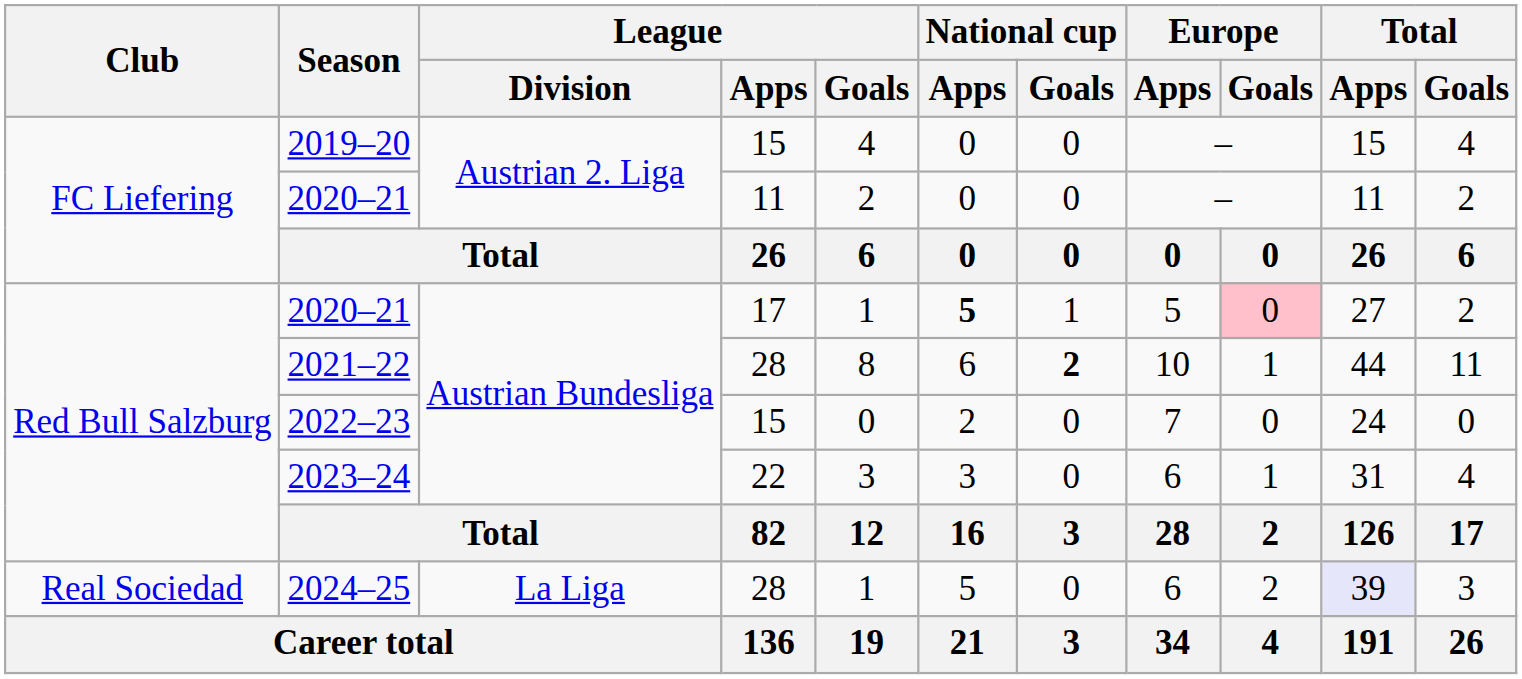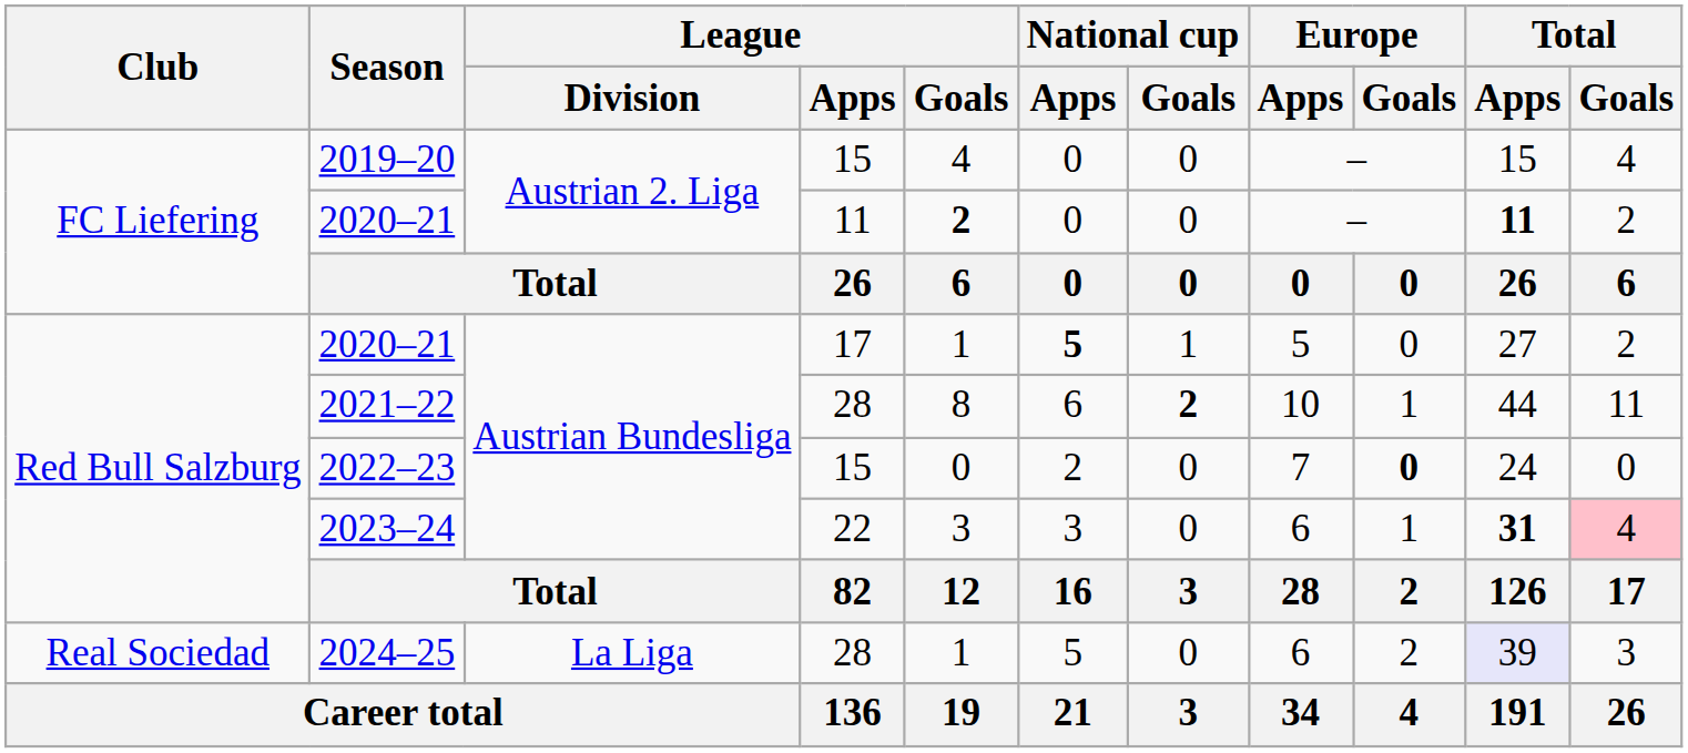2020–21 / 11 | League / Goals: normal -> bold
2020–21 / 11 | Total / Apps: normal -> bold
2020–21 / 17 | Europe / Goals: pink background -> no background
2022–23 | Europe / Goals: normal -> bold
2023–24 | Total / Apps: normal -> bold
2023–24 | Total / Goals: no background -> pink background
